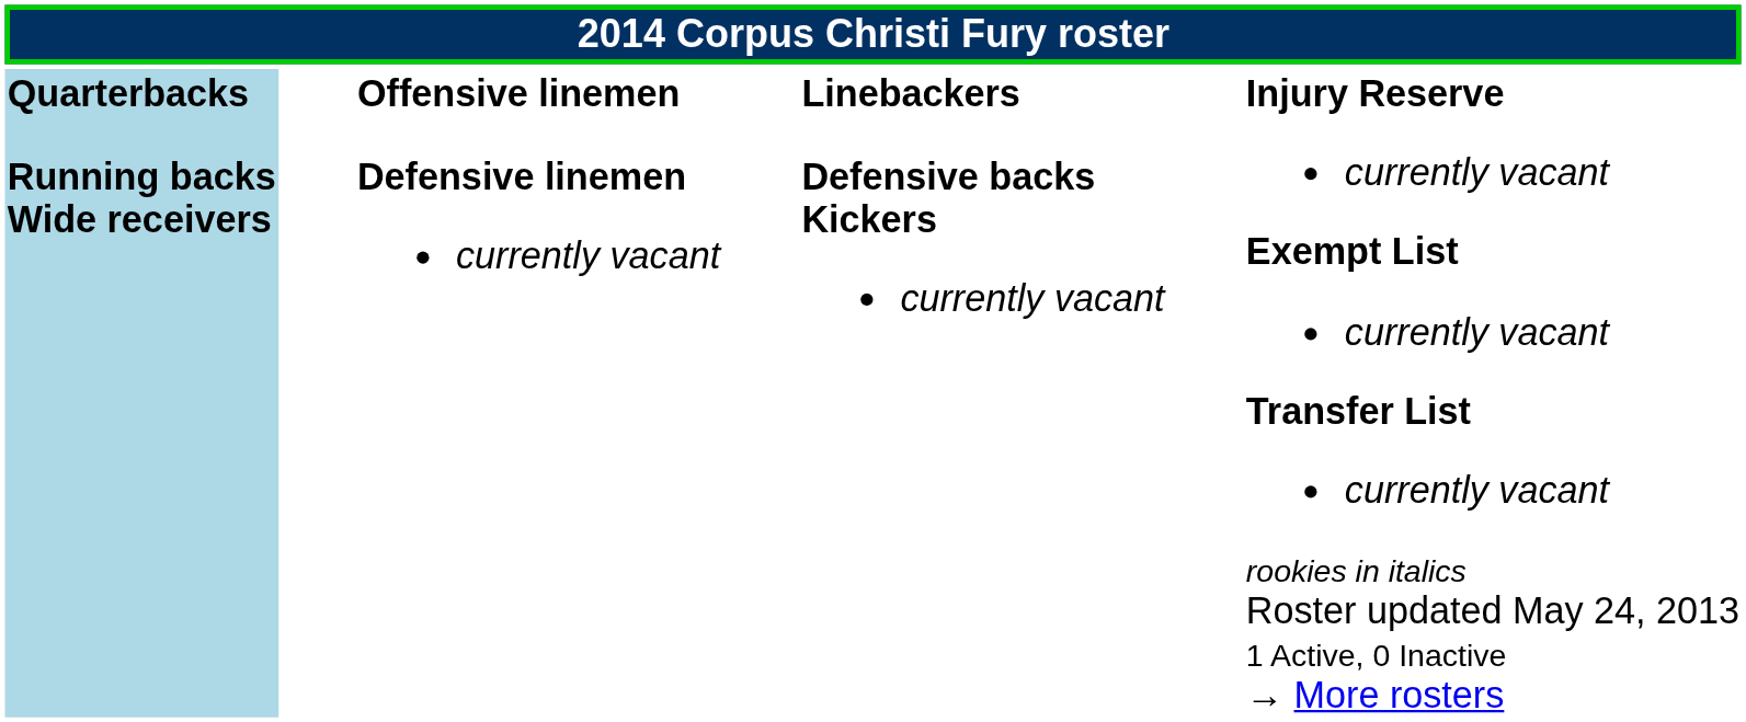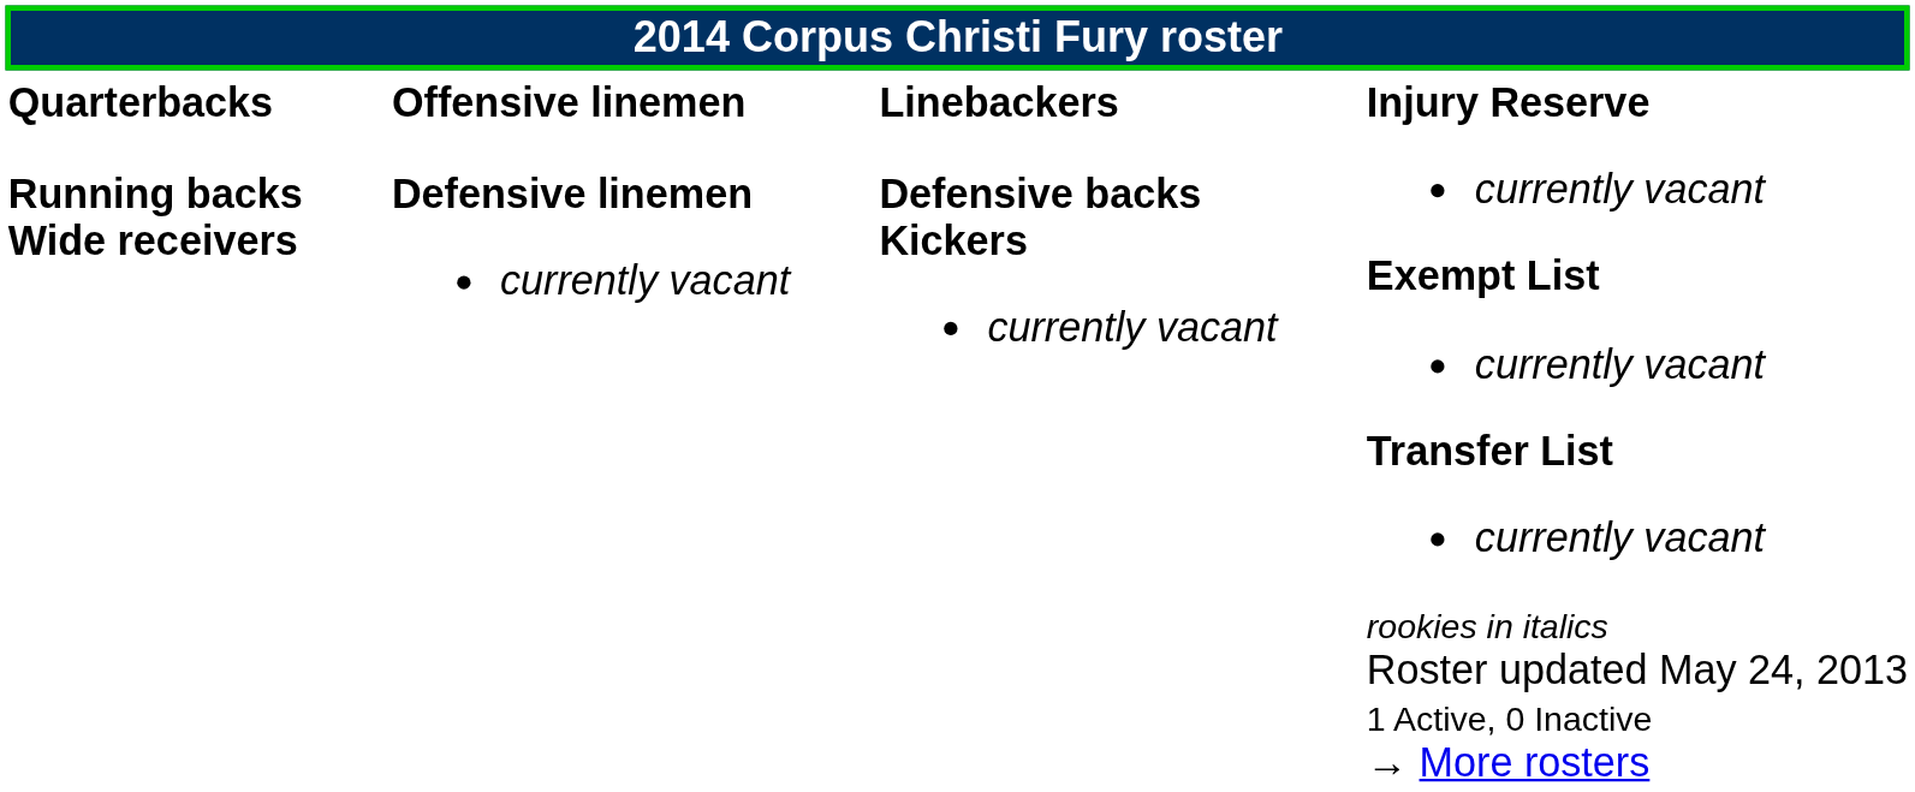Quarterbacks Running backs Wide receivers | column 1: lightblue background -> no background
